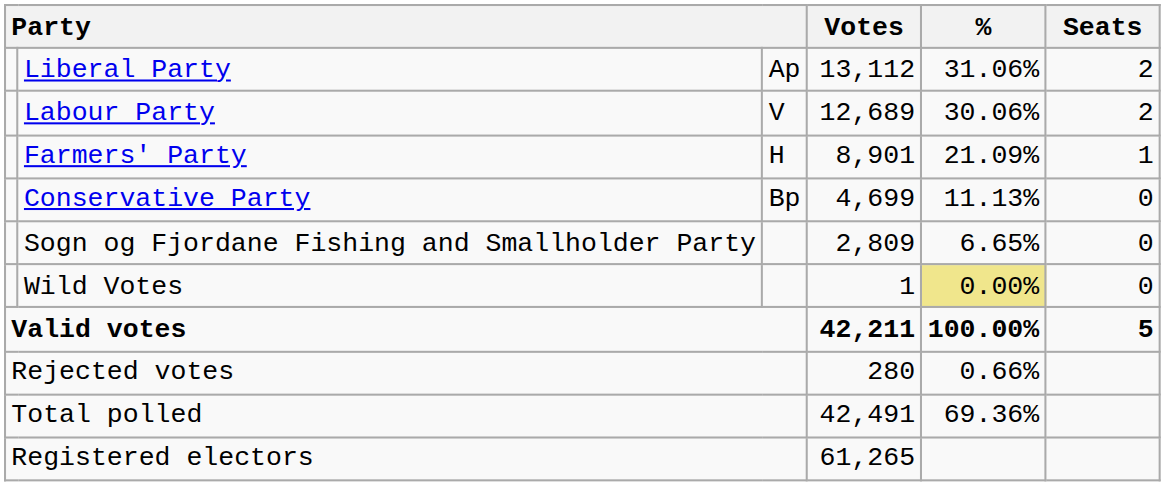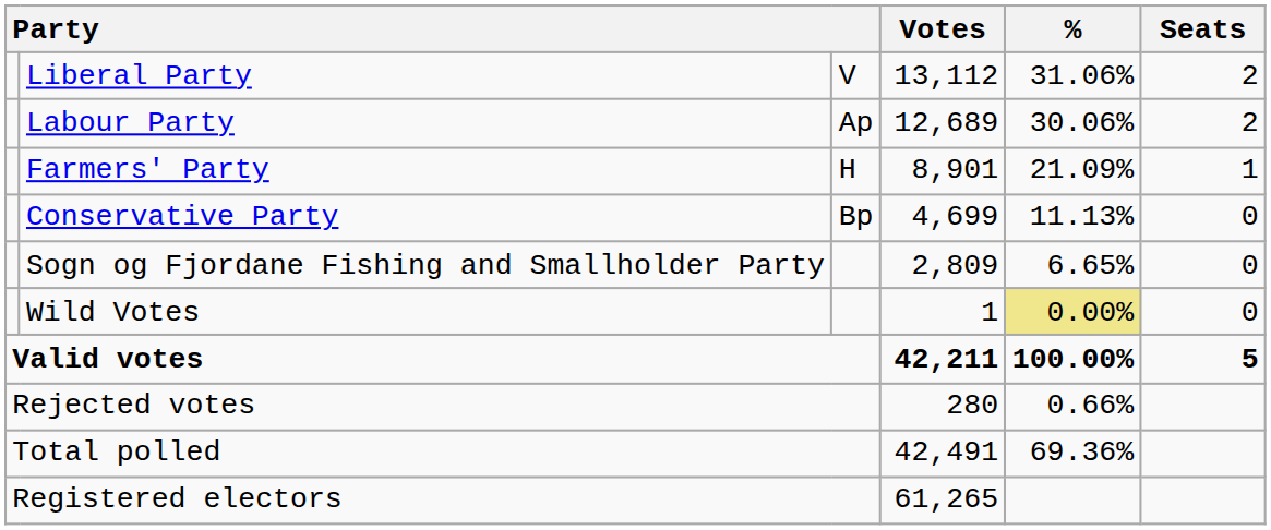Liberal Party | column 3: Ap -> V
Labour Party | column 3: V -> Ap
